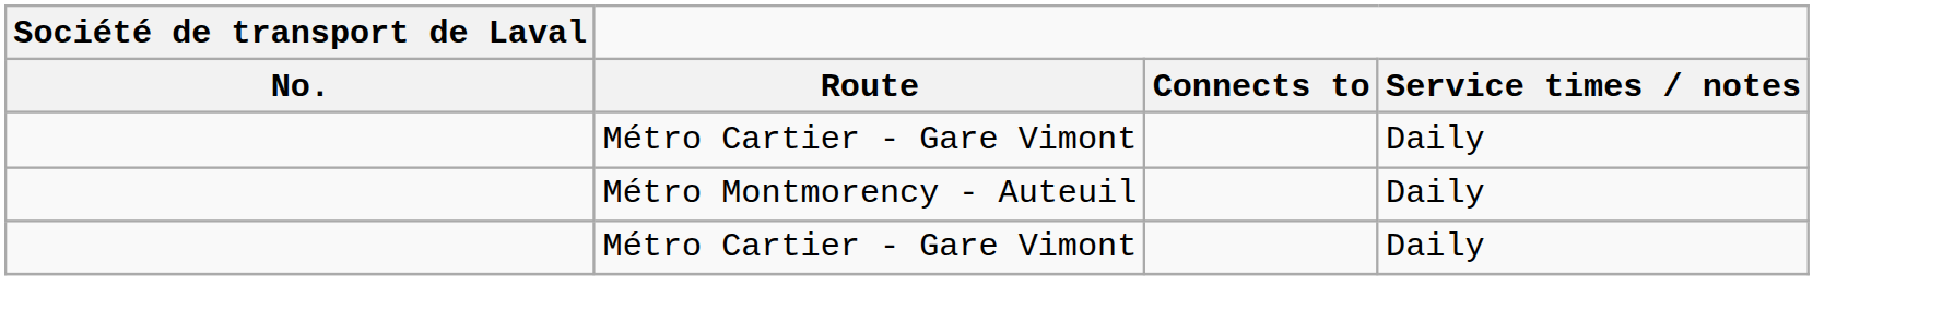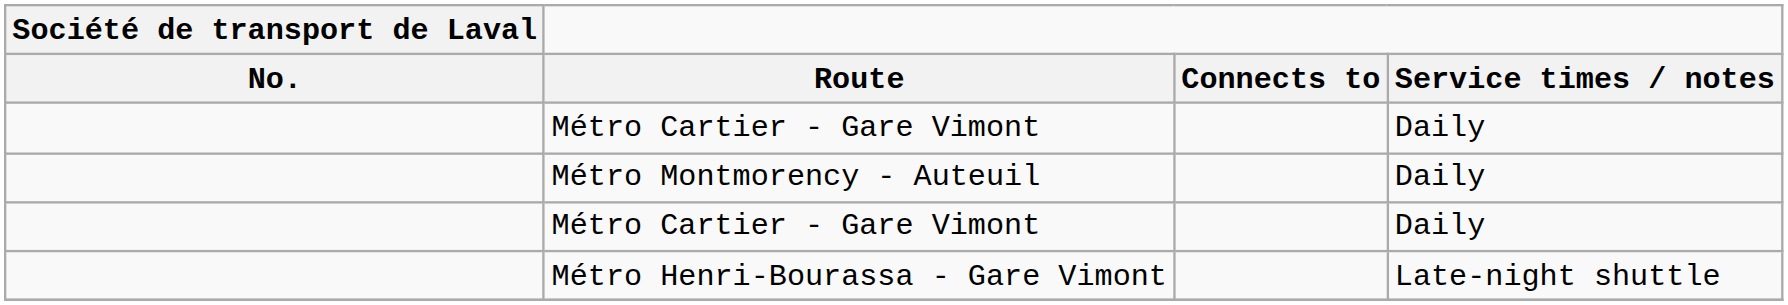+ row: Métro Henri-Bourassa - Gare Vimont | Late-night shuttle
